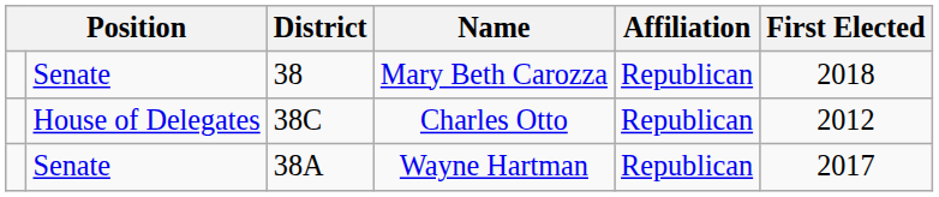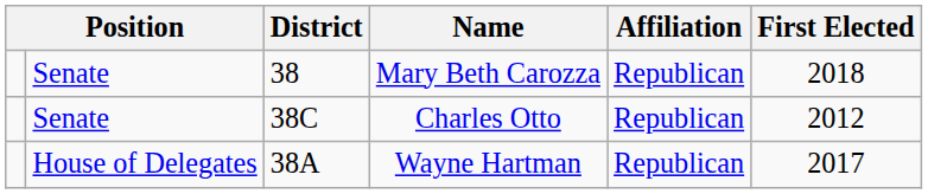Charles Otto | column 2: House of Delegates -> Senate
Wayne Hartman | column 2: Senate -> House of Delegates
